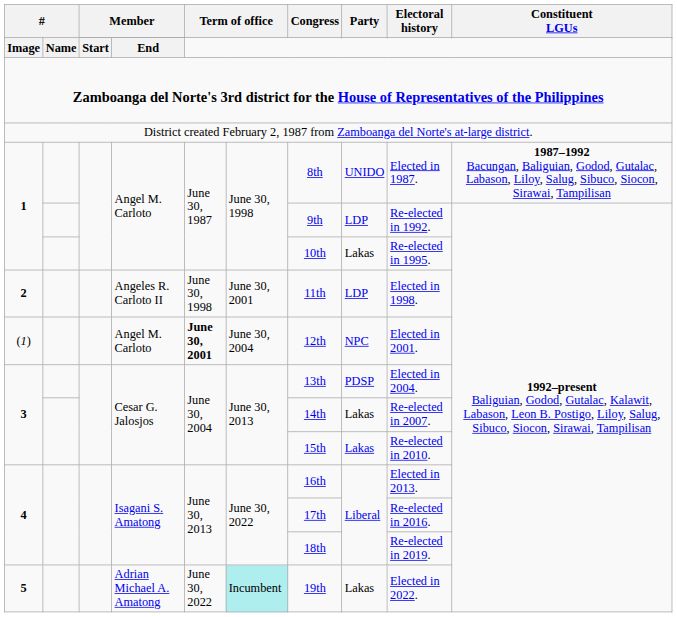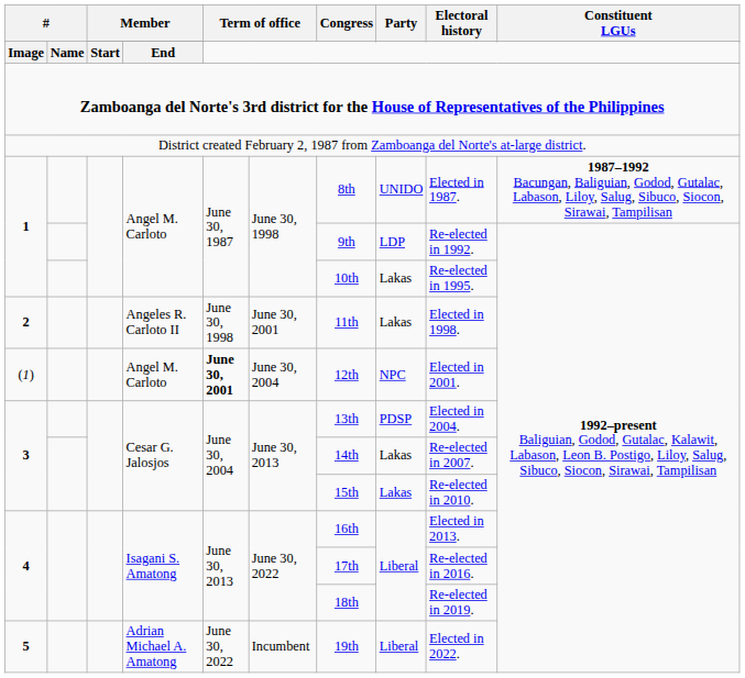2 | Party: LDP -> Lakas
5 | column 6: paleturquoise background -> no background
5 | Party: Lakas -> Liberal
